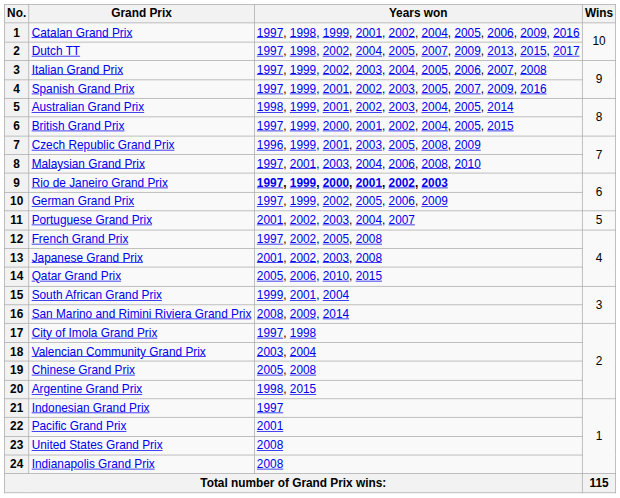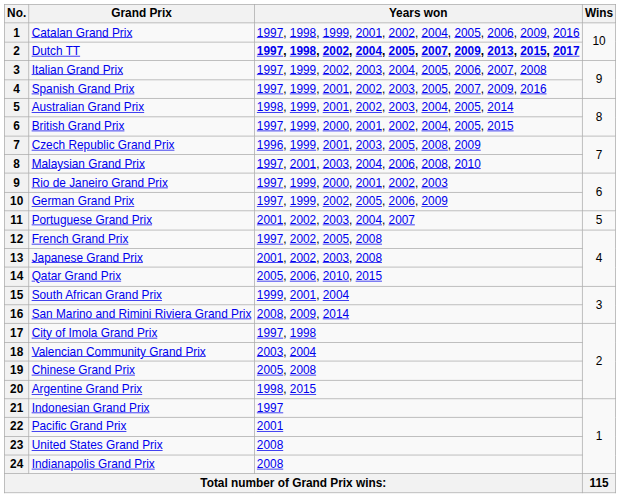Dutch TT | Years won: normal -> bold
Rio de Janeiro Grand Prix | Years won: bold -> normal
